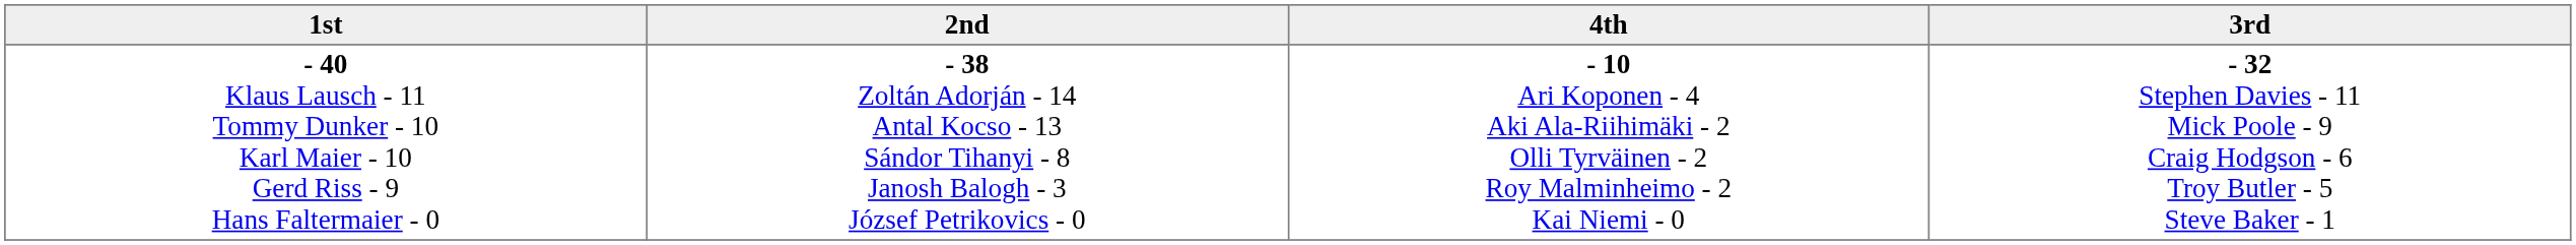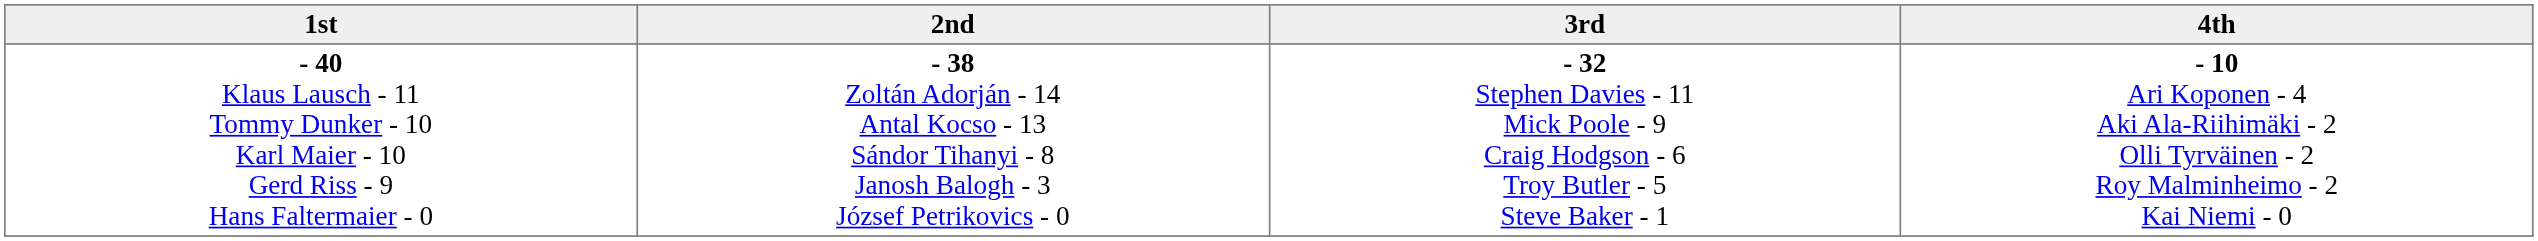columns swapped: 3rd <-> 4th
